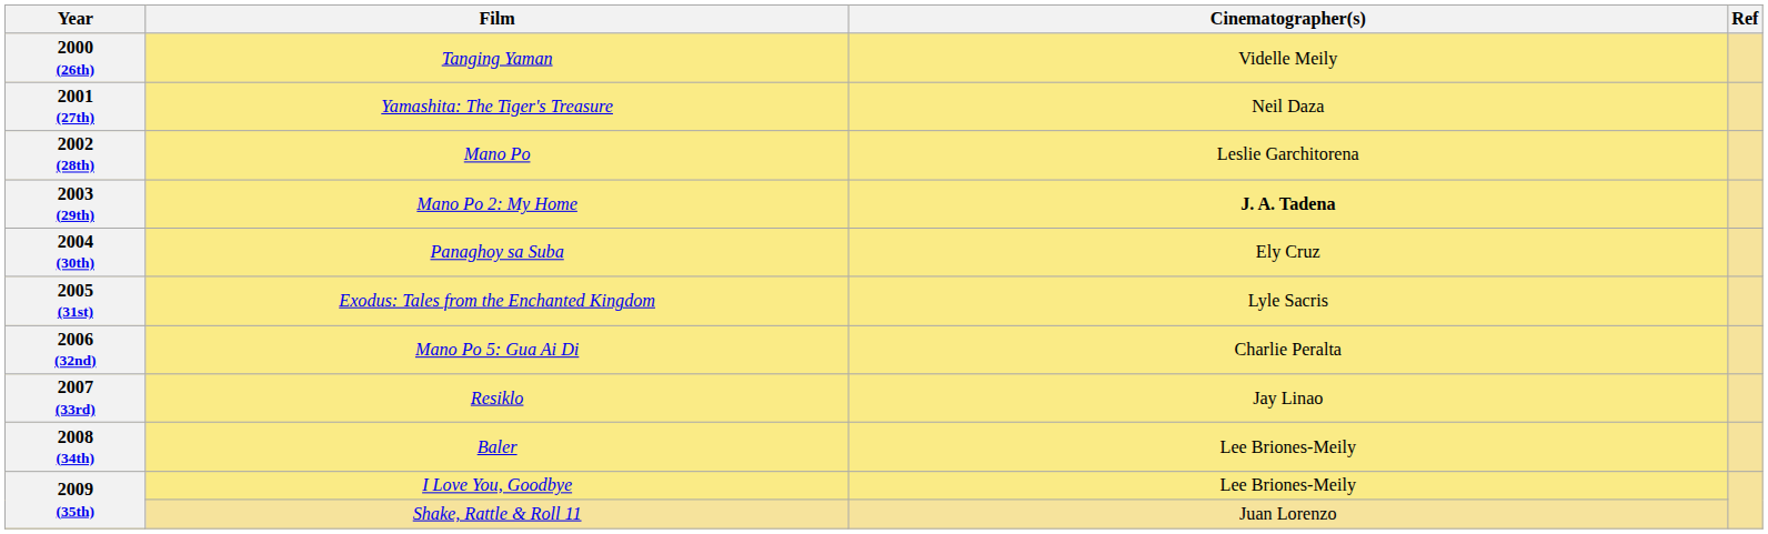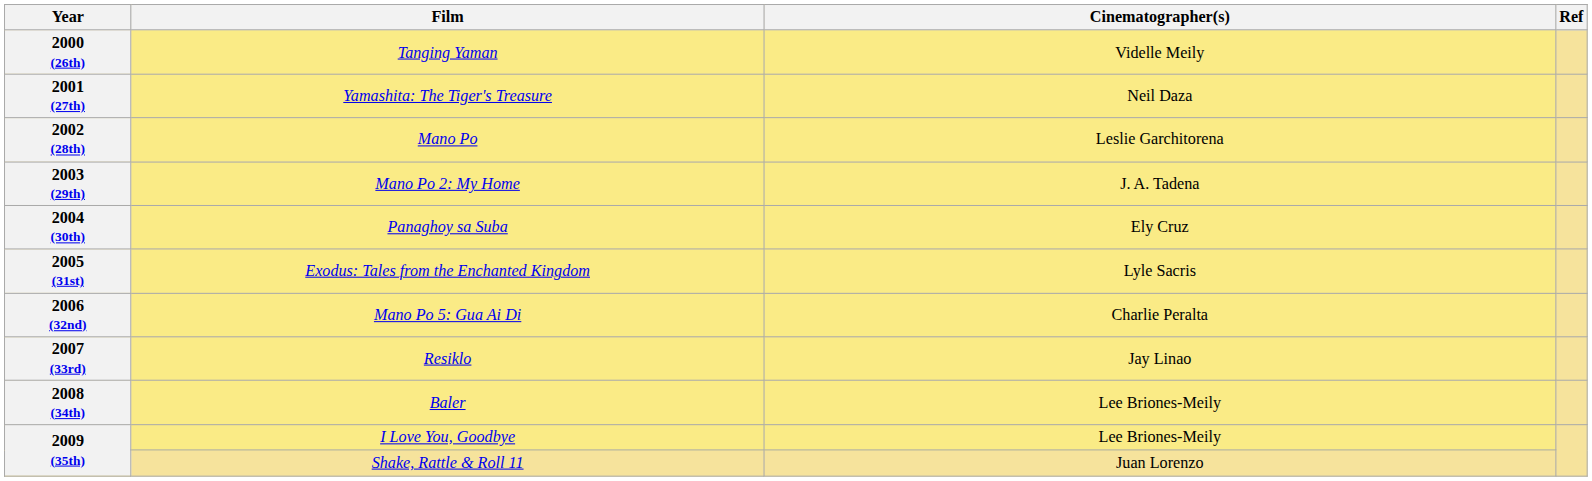2003 (29th) | Cinematographer(s): bold -> normal
